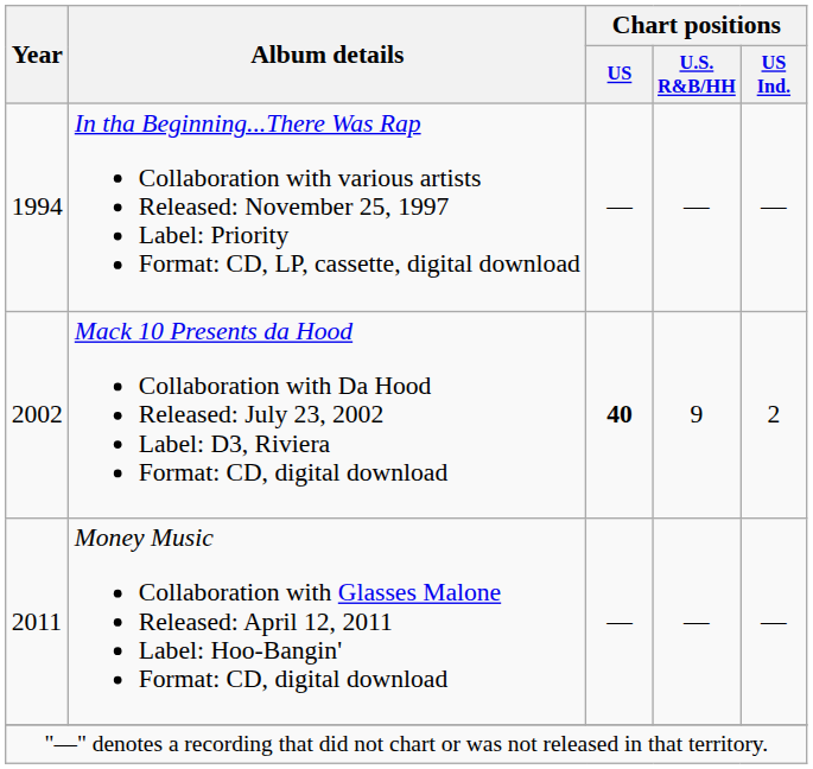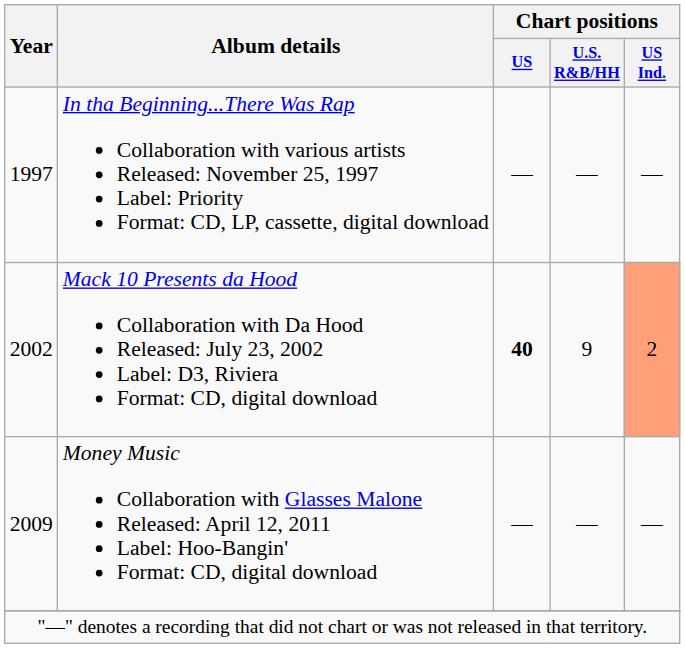row 3 | Year: 1994 -> 1997
row 4 | Chart positions / US Ind.: no background -> lightsalmon background
row 5 | Year: 2011 -> 2009
